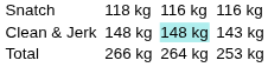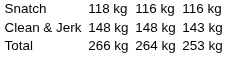Clean & Jerk | column 3: paleturquoise background -> no background
